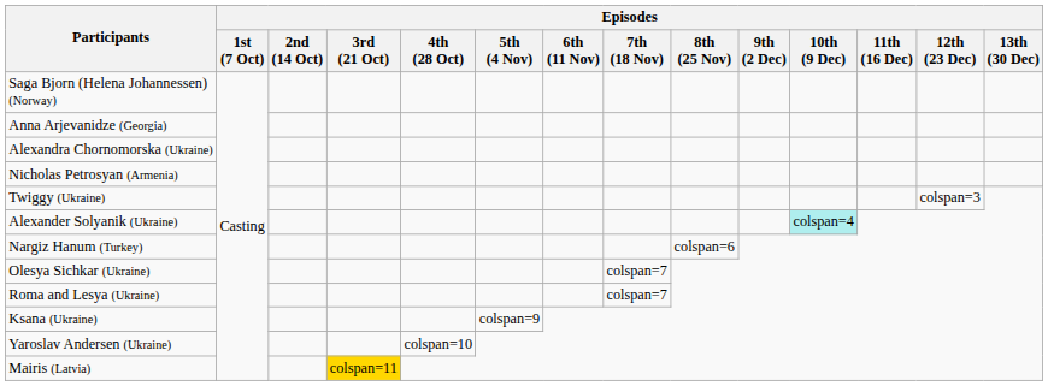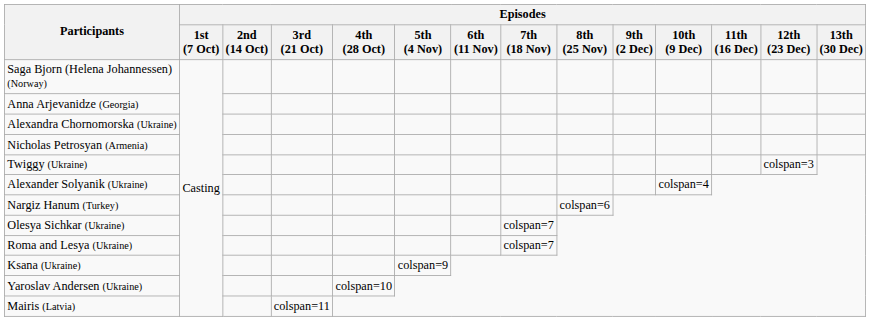Alexander Solyanik (Ukraine) | Episodes / 10th (9 Dec): paleturquoise background -> no background
Mairis (Latvia) | Episodes / 3rd (21 Oct): gold background -> no background
